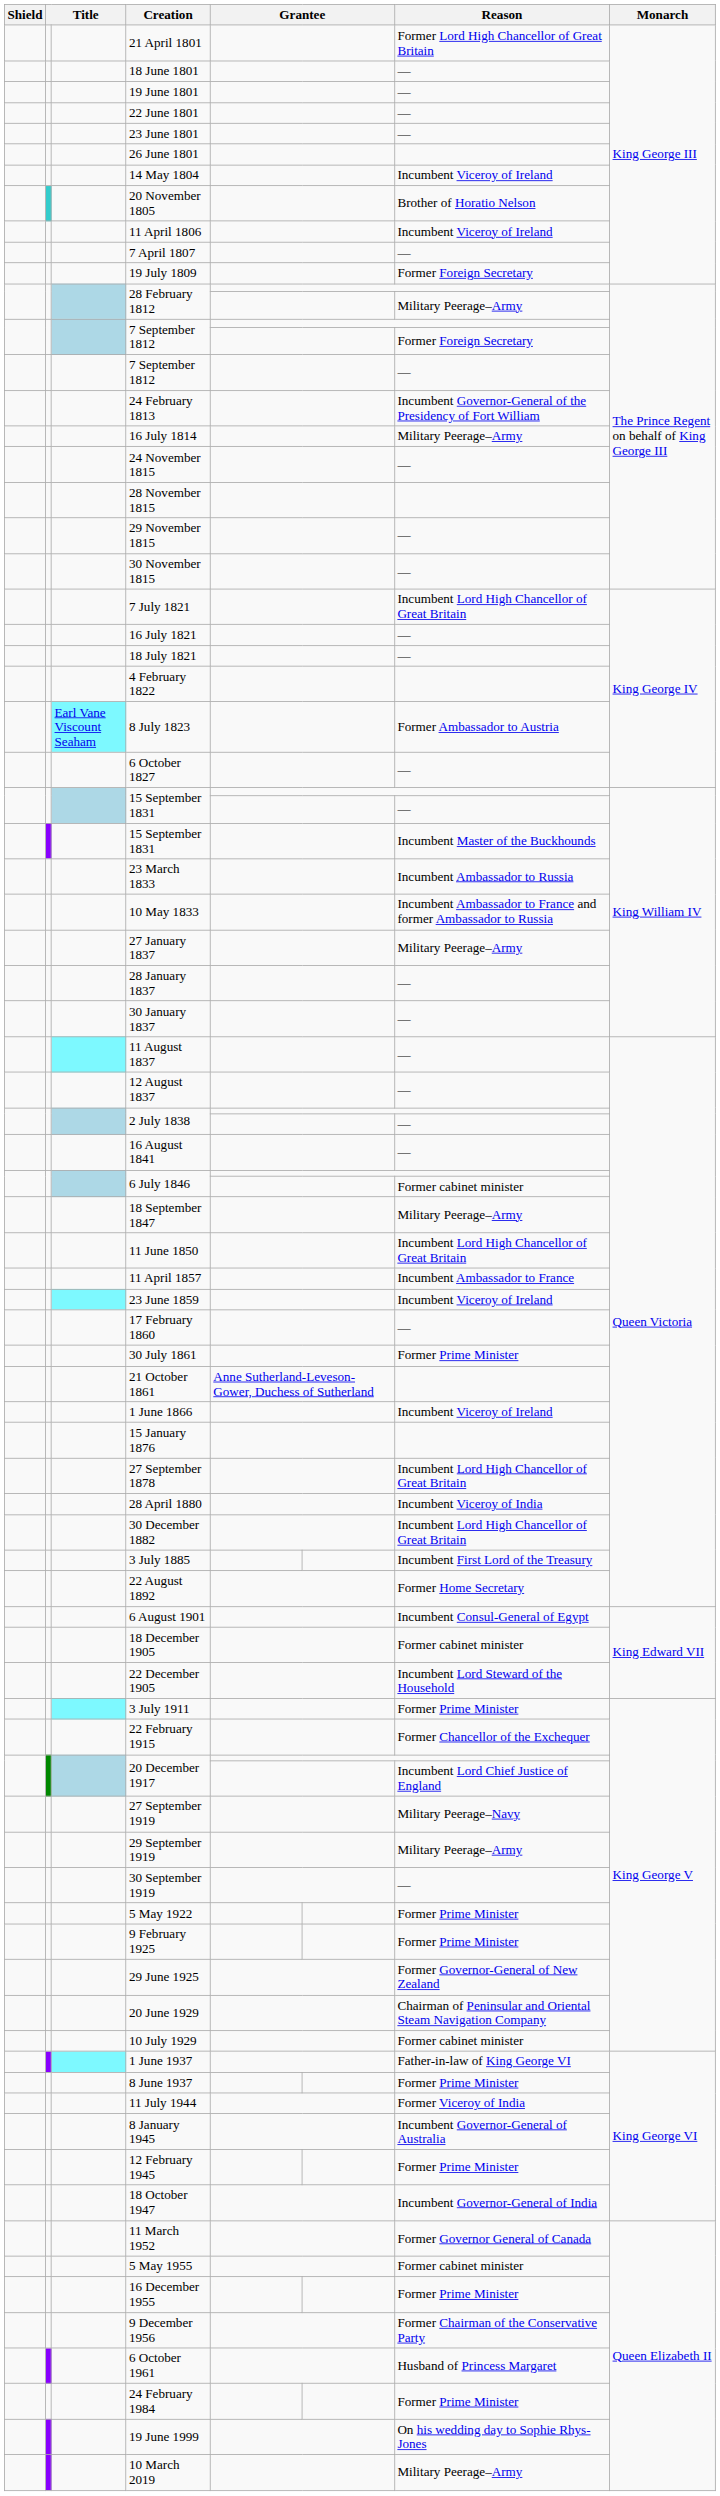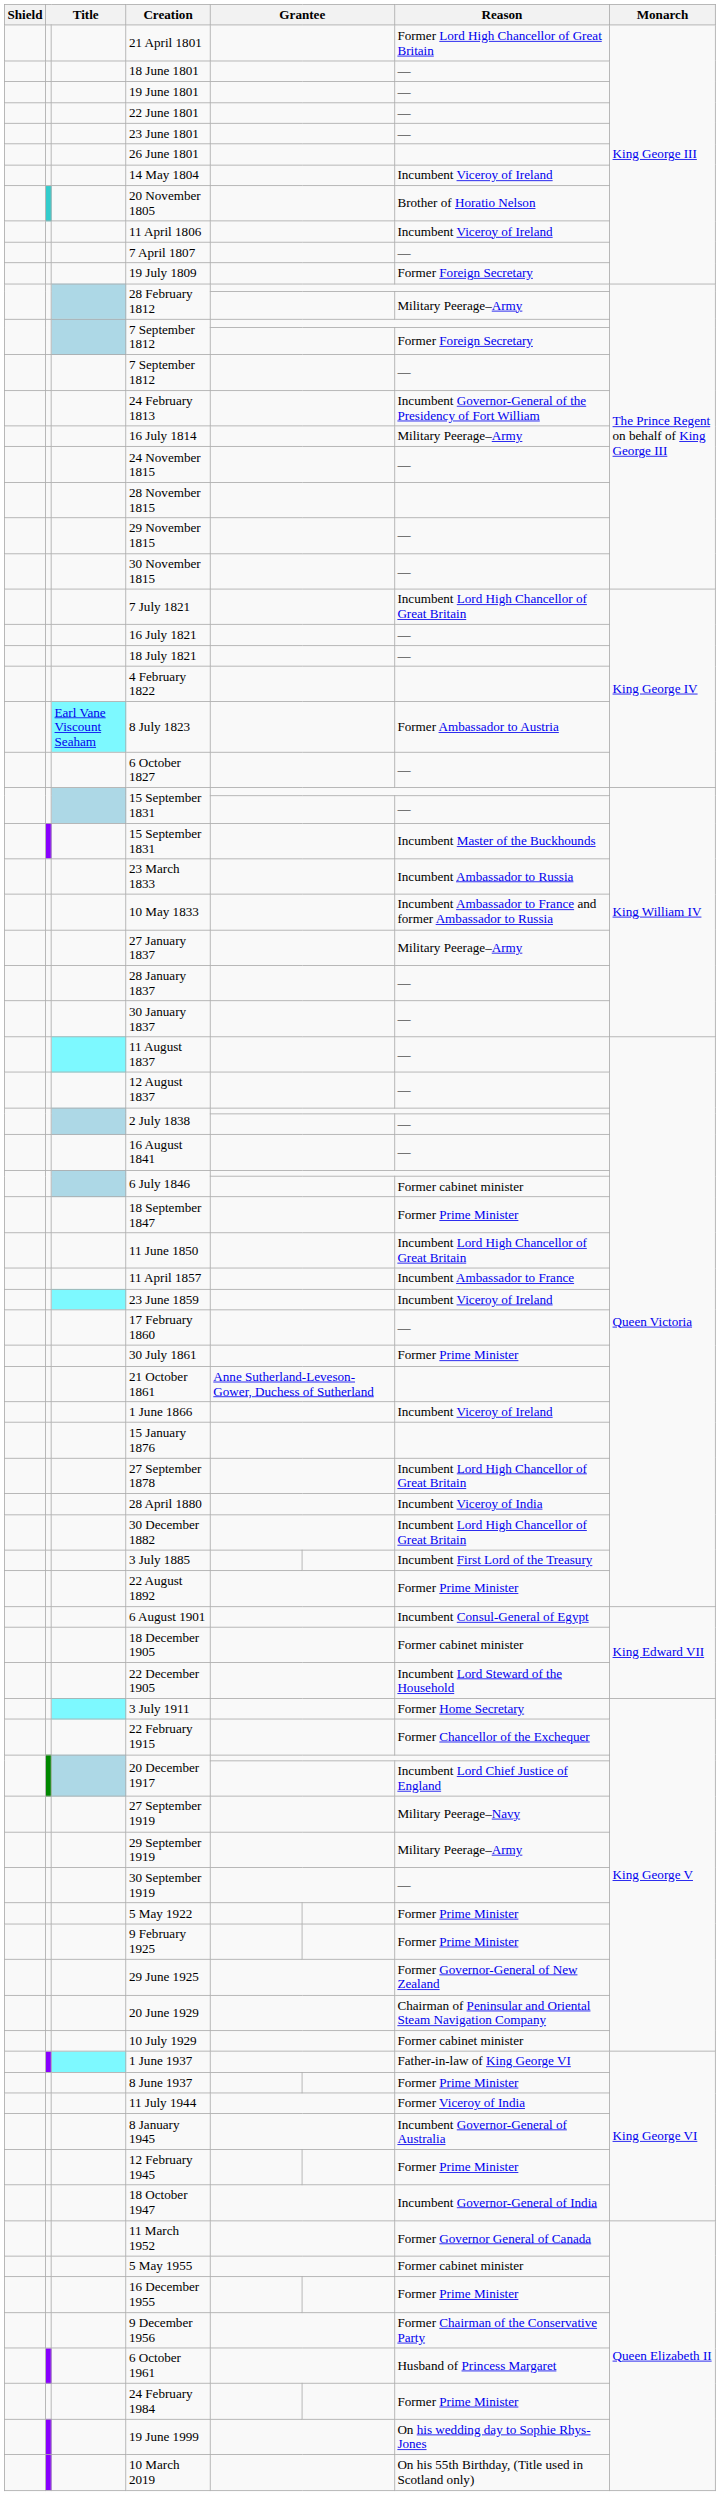18 September 1847 | Reason: Military Peerage–Army -> Former Prime Minister
22 August 1892 | Reason: Former Home Secretary -> Former Prime Minister
3 July 1911 | Reason: Former Prime Minister -> Former Home Secretary
10 March 2019 | Reason: Military Peerage–Army -> On his 55th Birthday, (Title used in Scotland only)
